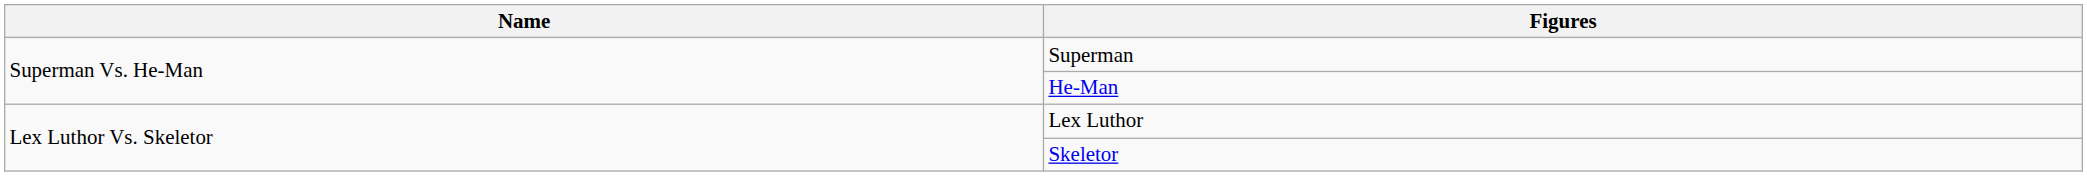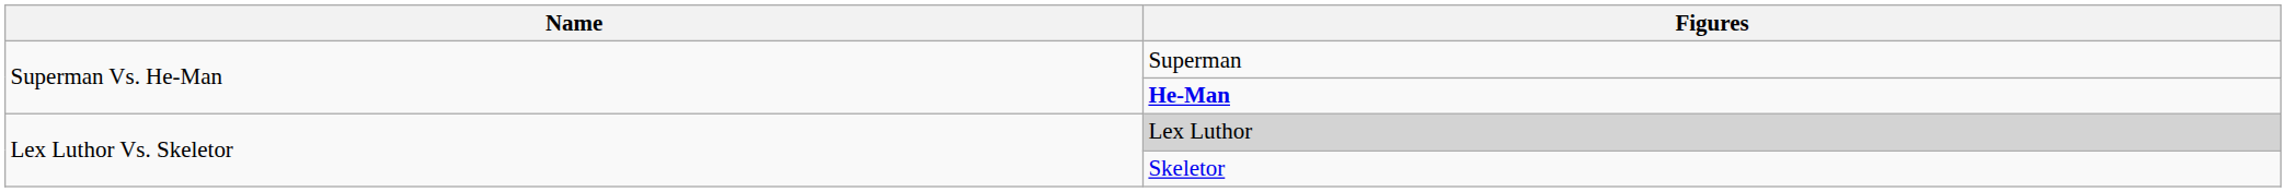He-Man | Figures: normal -> bold
Lex Luthor | Figures: no background -> lightgrey background
